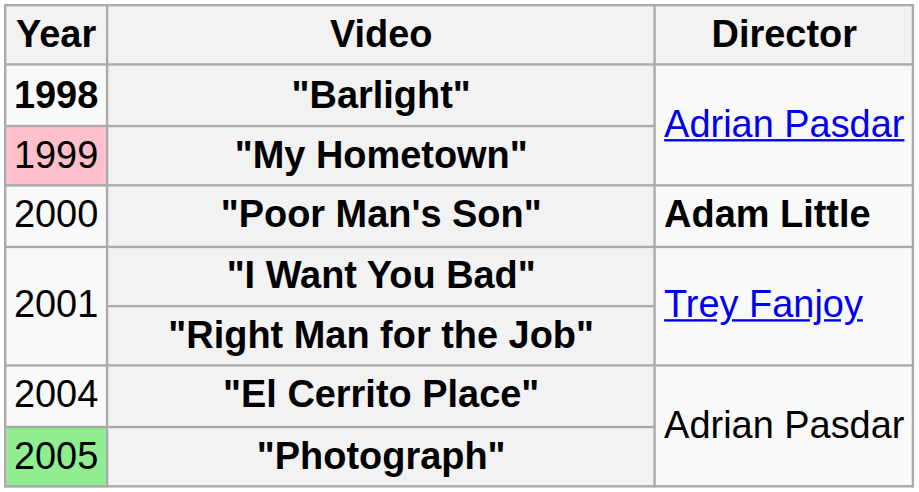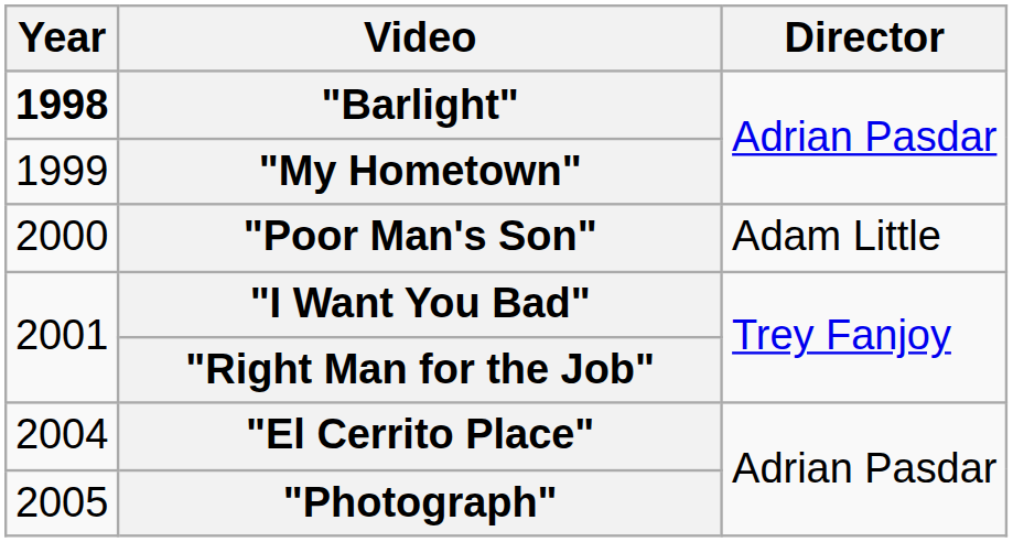"My Hometown" | Year: pink background -> no background
"Poor Man's Son" | Director: bold -> normal
"Photograph" | Year: lightgreen background -> no background
